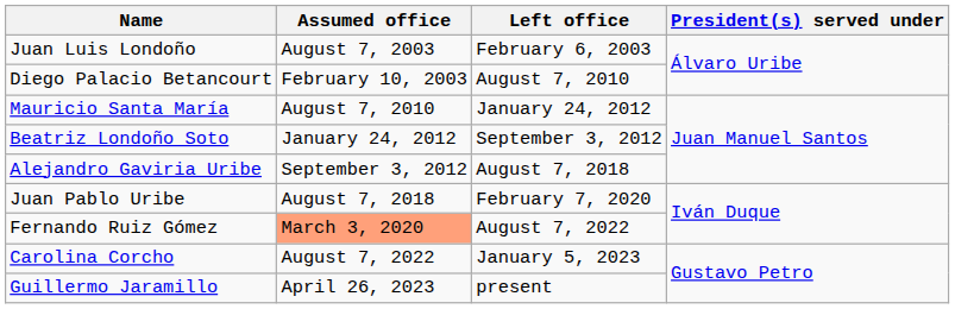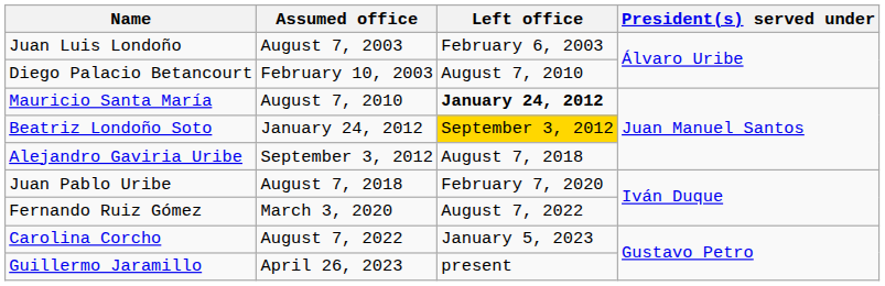Mauricio Santa María | Left office: normal -> bold
Beatriz Londoño Soto | Left office: no background -> gold background
Fernando Ruiz Gómez | Assumed office: lightsalmon background -> no background
